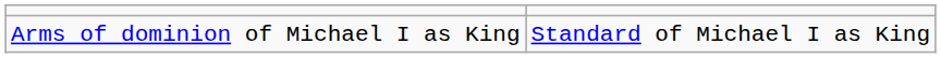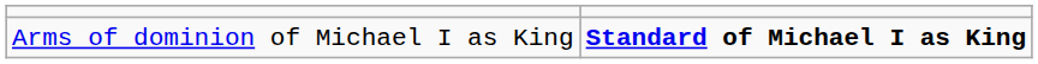Arms of dominion of Michael I as King | column 2: normal -> bold
